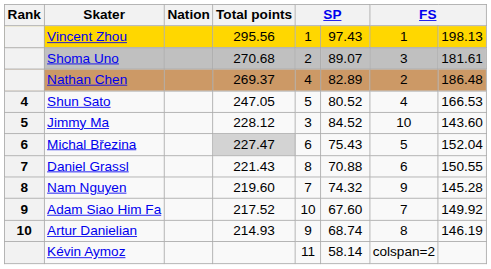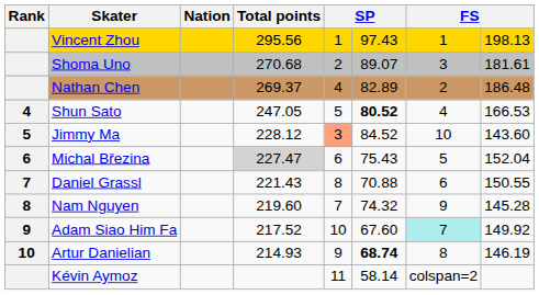Shun Sato | column 6: normal -> bold
Jimmy Ma | column 5: no background -> lightsalmon background
Adam Siao Him Fa | column 7: no background -> paleturquoise background
Artur Danielian | column 6: normal -> bold
